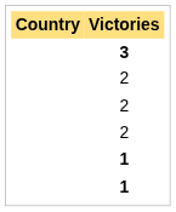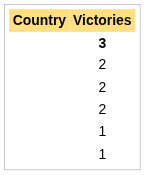row 6 | Victories: bold -> normal
row 7 | Victories: bold -> normal
